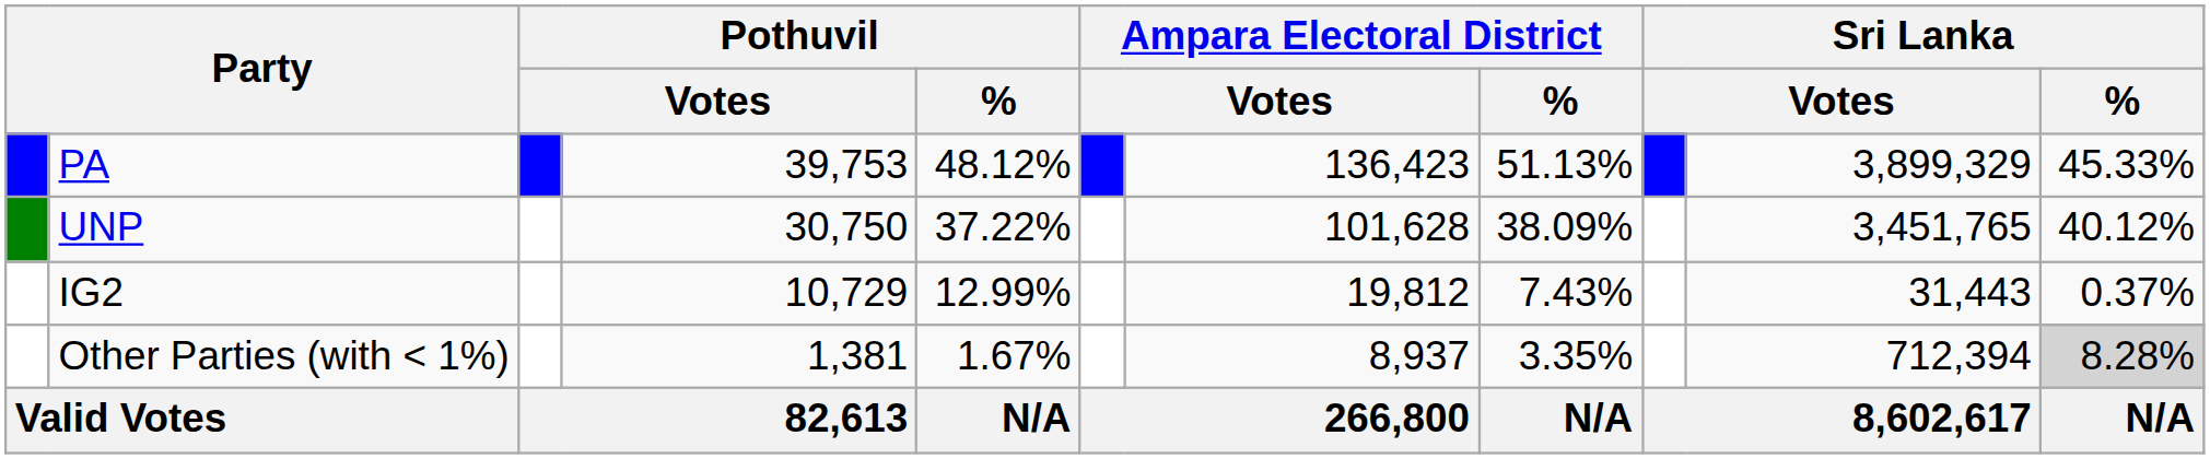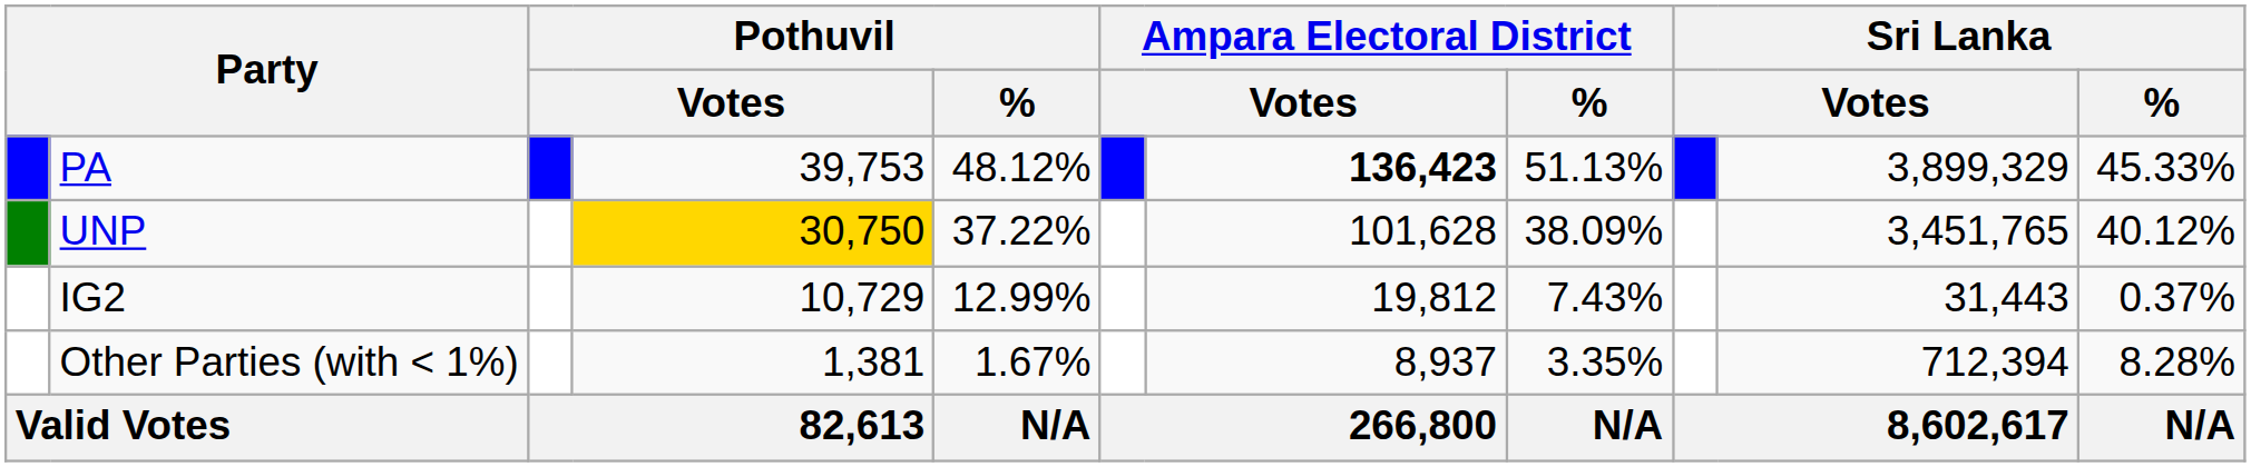PA | column 7: normal -> bold
UNP | column 4: no background -> gold background
Other Parties (with < 1%) | Sri Lanka / %: lightgrey background -> no background
